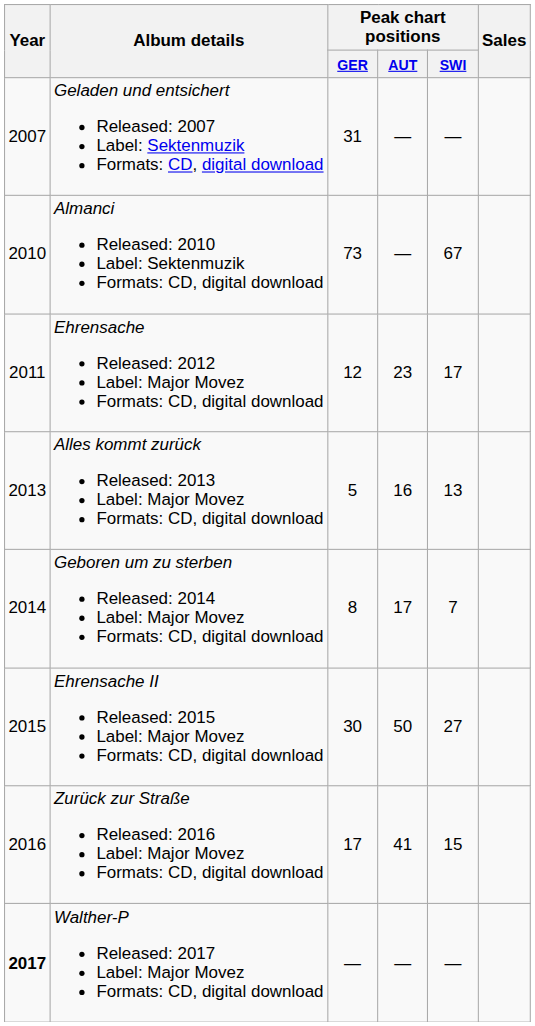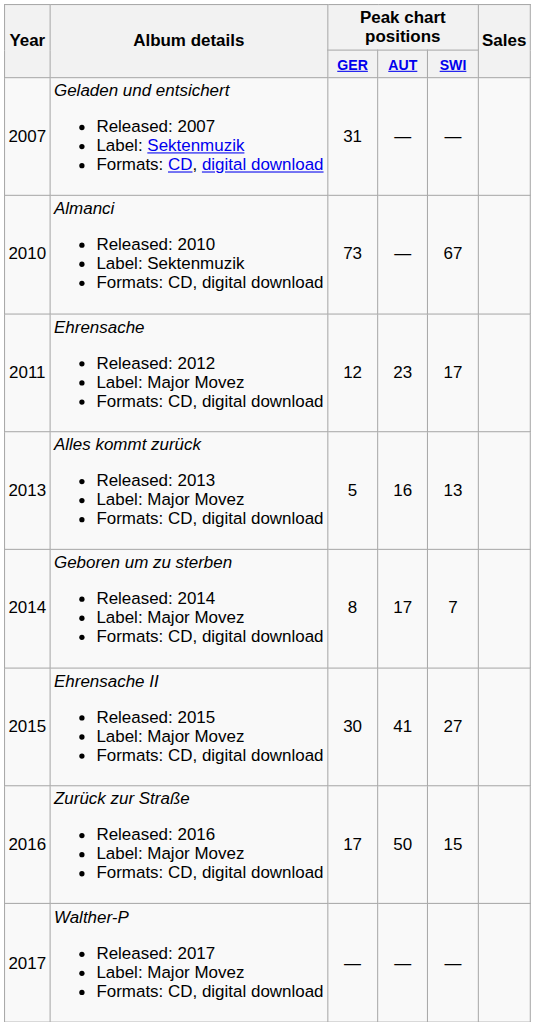row 8 | Peak chart positions / AUT: 50 -> 41
row 9 | Peak chart positions / AUT: 41 -> 50
row 10 | Year: bold -> normal
